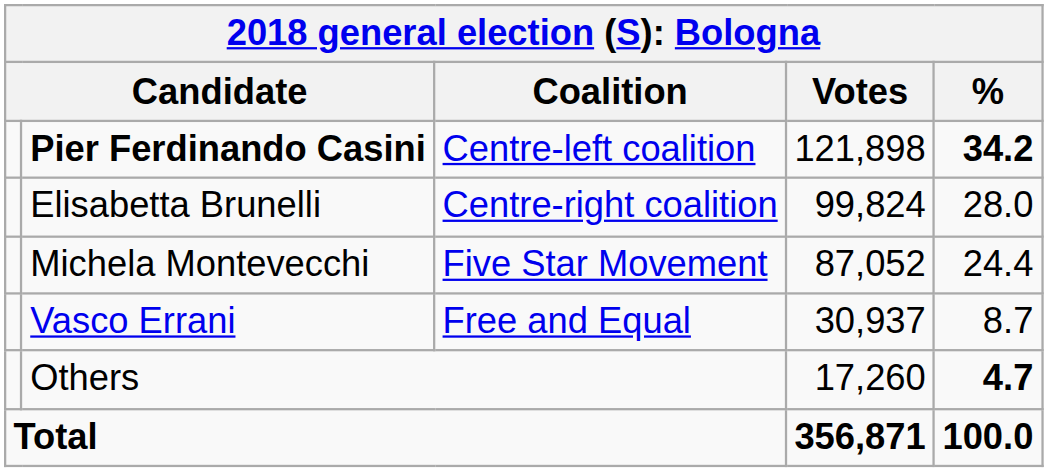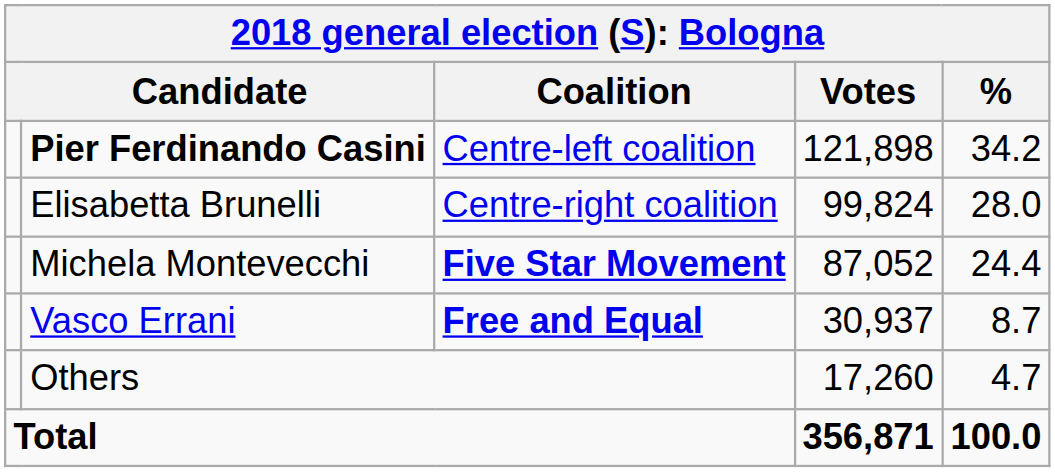Pier Ferdinando Casini | %: bold -> normal
Michela Montevecchi | Coalition: normal -> bold
Vasco Errani | Coalition: normal -> bold
Others | %: bold -> normal
